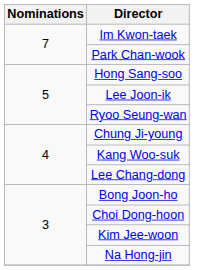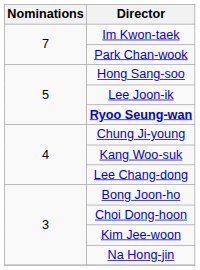Ryoo Seung-wan | Director: normal -> bold
